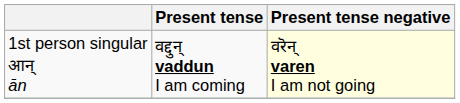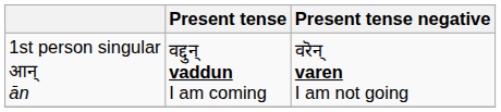1st person singular आन् ān | Present tense negative: lightyellow background -> no background
